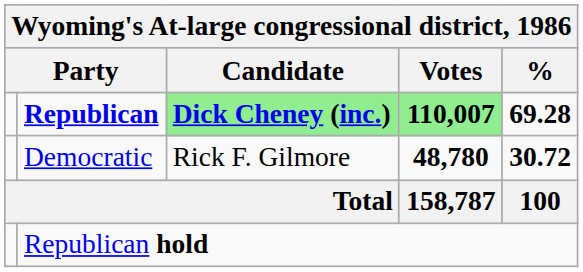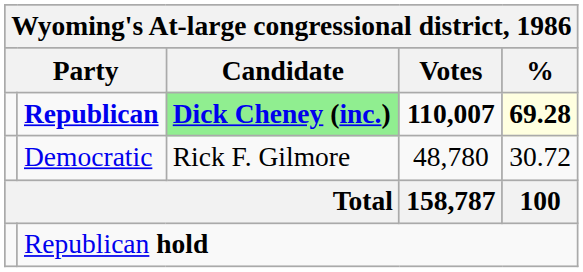Republican | Wyoming's At-large congressional district, 1986 / Votes: lightgreen background -> no background
Republican | Wyoming's At-large congressional district, 1986 / %: no background -> lightyellow background
Democratic | Wyoming's At-large congressional district, 1986 / Votes: bold -> normal
Democratic | Wyoming's At-large congressional district, 1986 / %: bold -> normal
